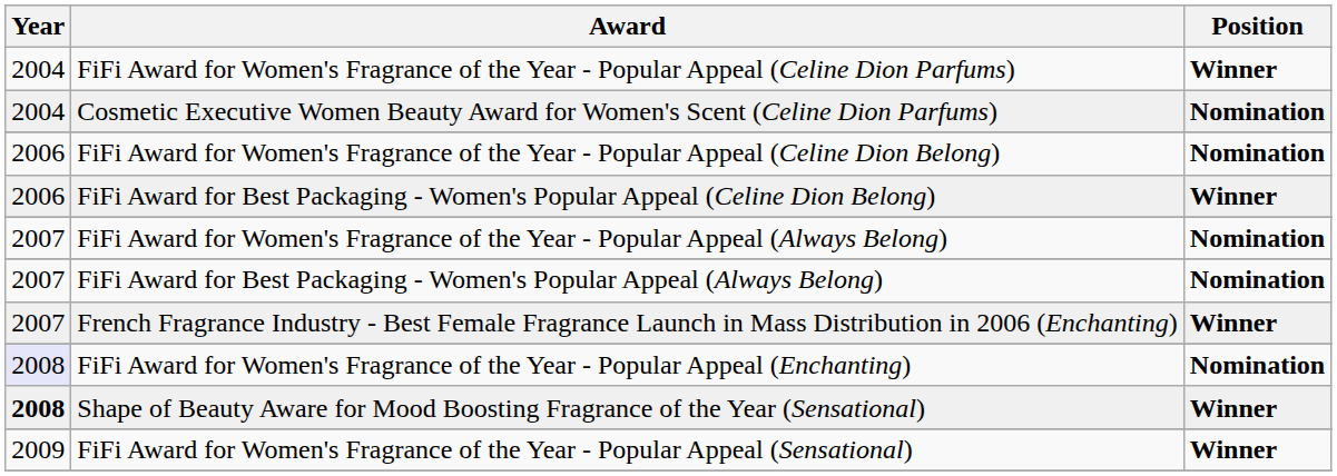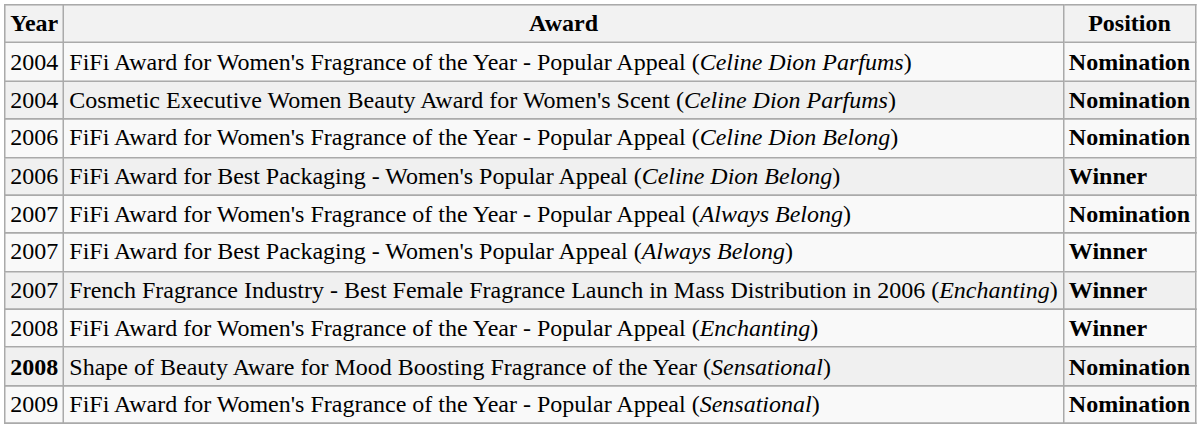row 2 | Position: Winner -> Nomination
row 7 | Position: Nomination -> Winner
row 9 | Year: lavender background -> no background
row 9 | Position: Nomination -> Winner
row 10 | Position: Winner -> Nomination
row 11 | Position: Winner -> Nomination
